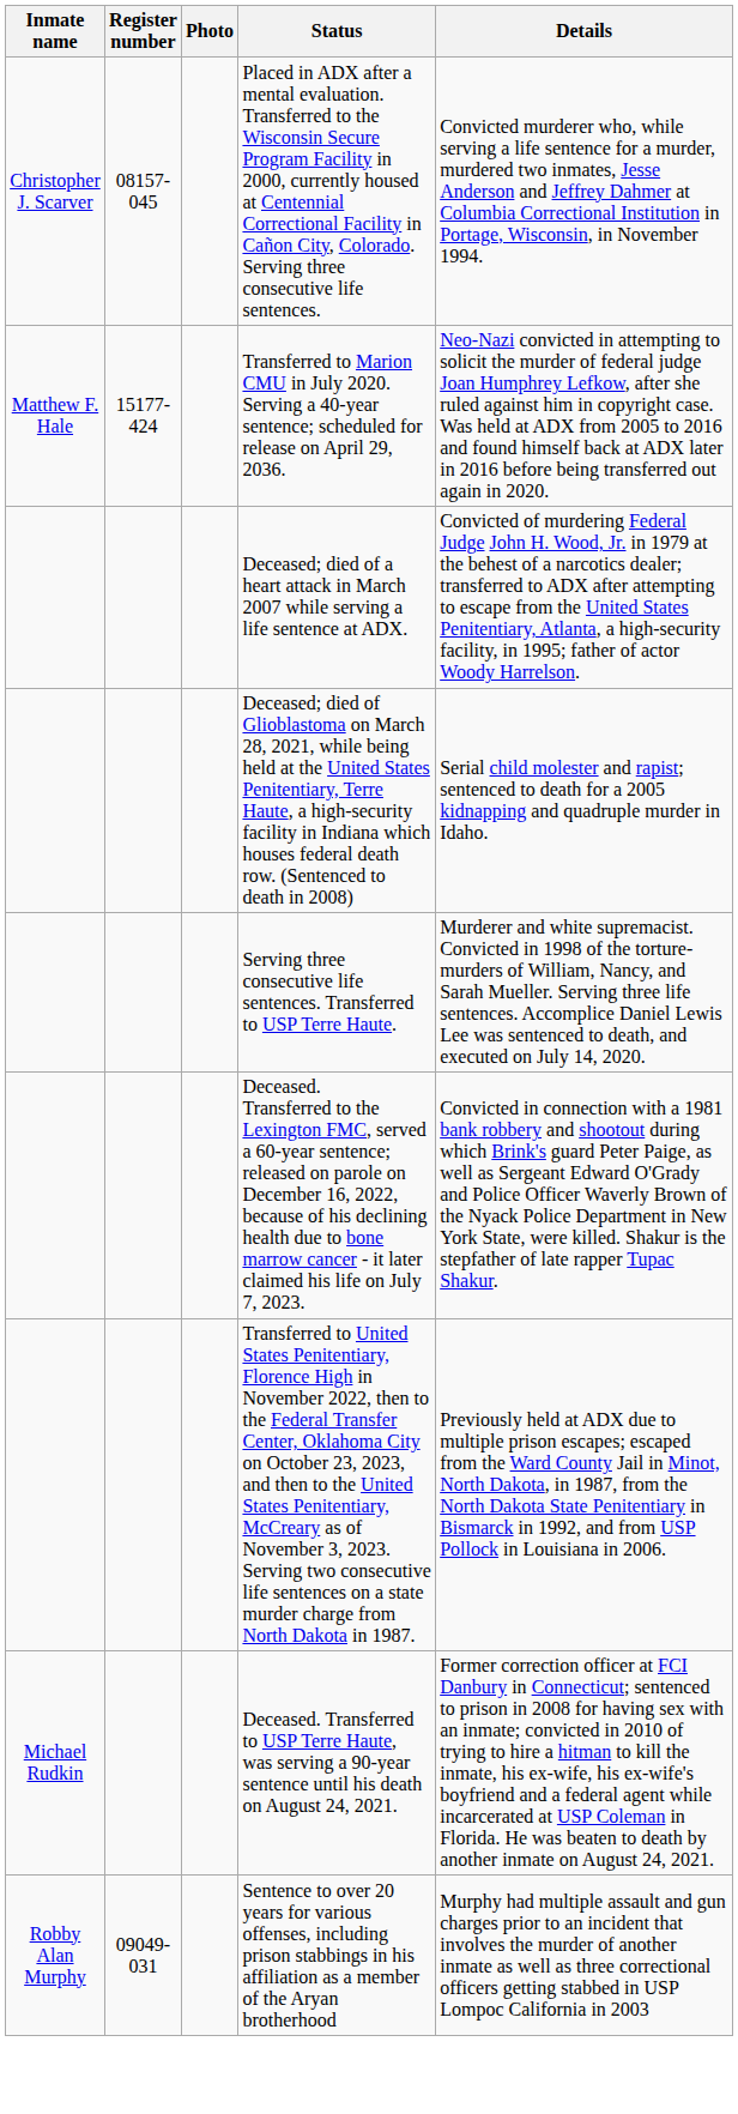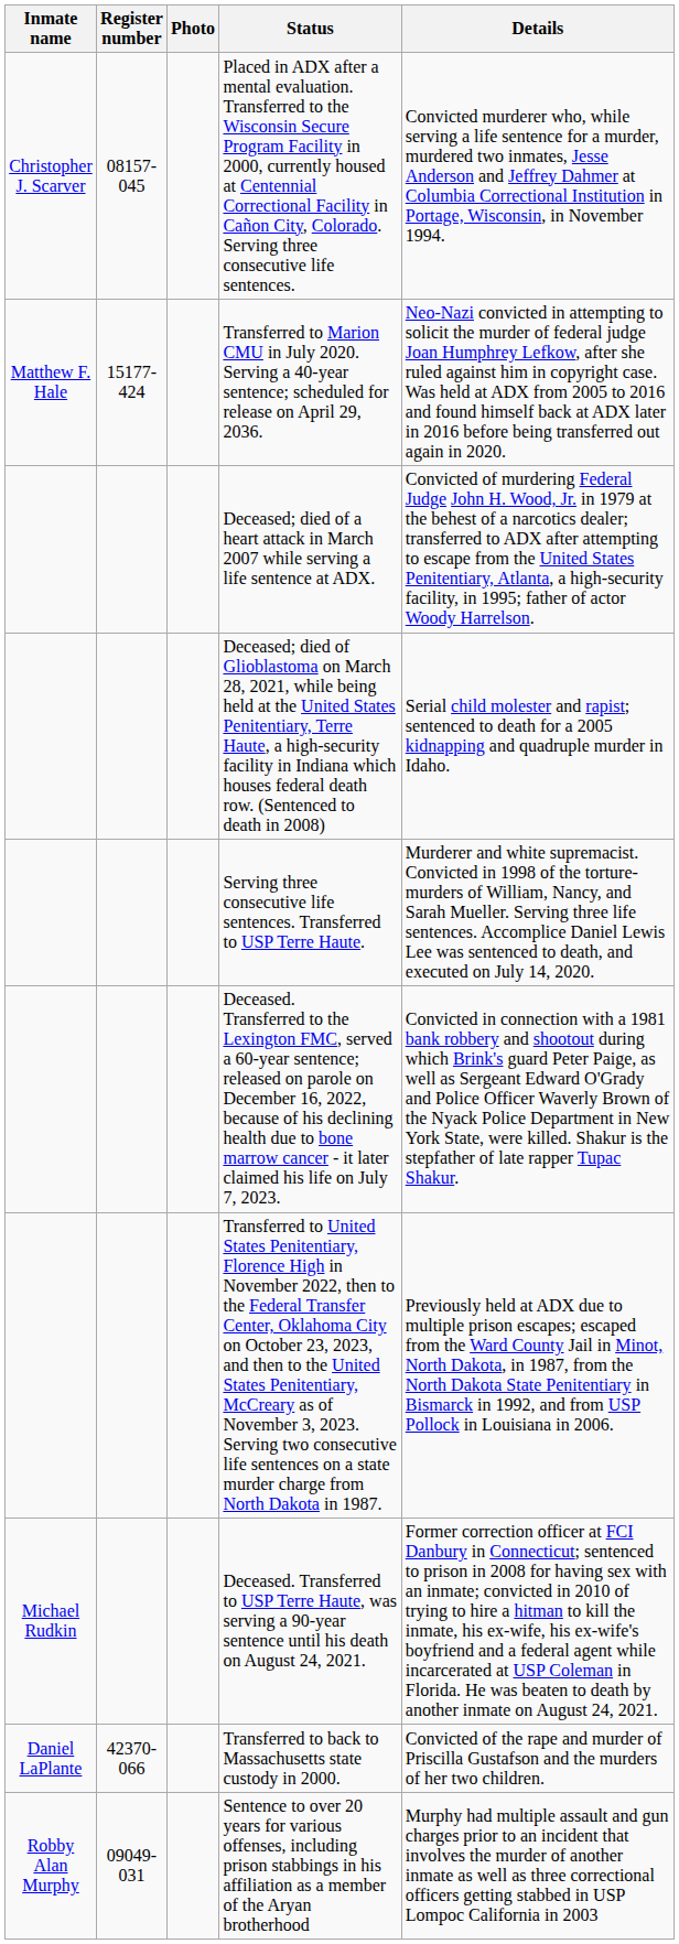+ row: Daniel LaPlante | 42370-066 | Transferred to back to Massachusetts state custody in 2000. | Convicted of the rape and murder of Priscilla Gustafson and the murders of her two children.
